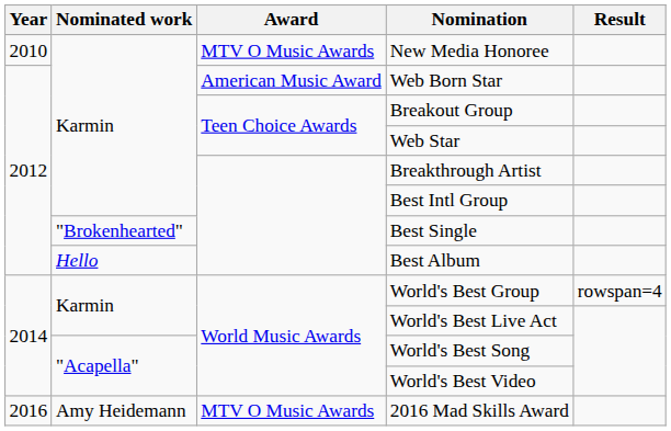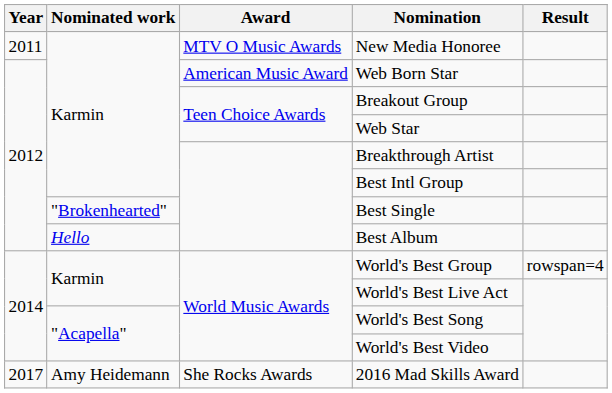New Media Honoree | Year: 2010 -> 2011
2016 Mad Skills Award | Year: 2016 -> 2017
2016 Mad Skills Award | Award: MTV O Music Awards -> She Rocks Awards
